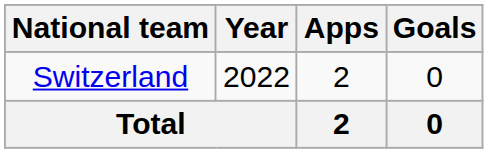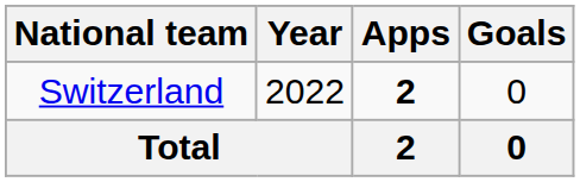Switzerland | Apps: normal -> bold
